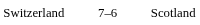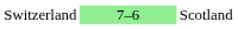Switzerland | column 2: no background -> lightgreen background
